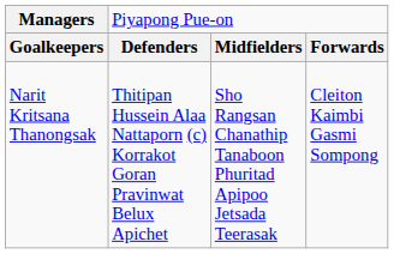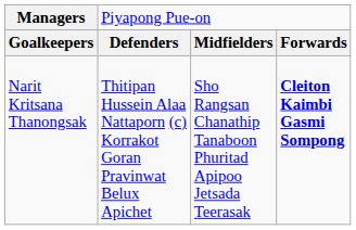Narit Kritsana Thanongsak | column 4: normal -> bold
